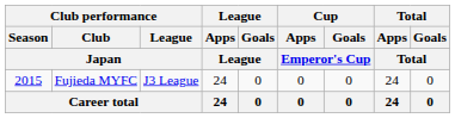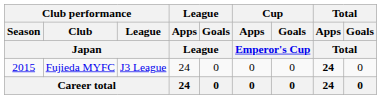Fujieda MYFC | Total / Apps / Total: normal -> bold
